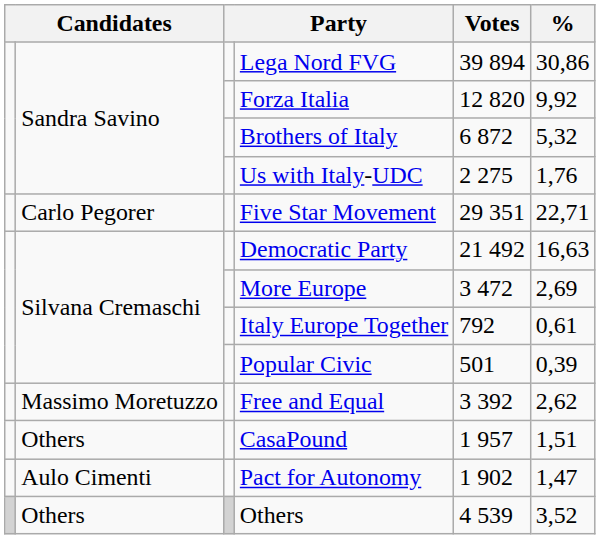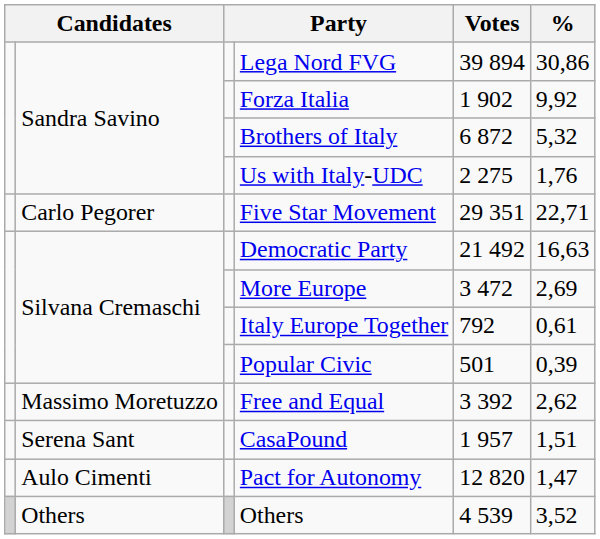Forza Italia | Votes: 12 820 -> 1 902
CasaPound | column 2: Others -> Serena Sant
Pact for Autonomy | Votes: 1 902 -> 12 820
